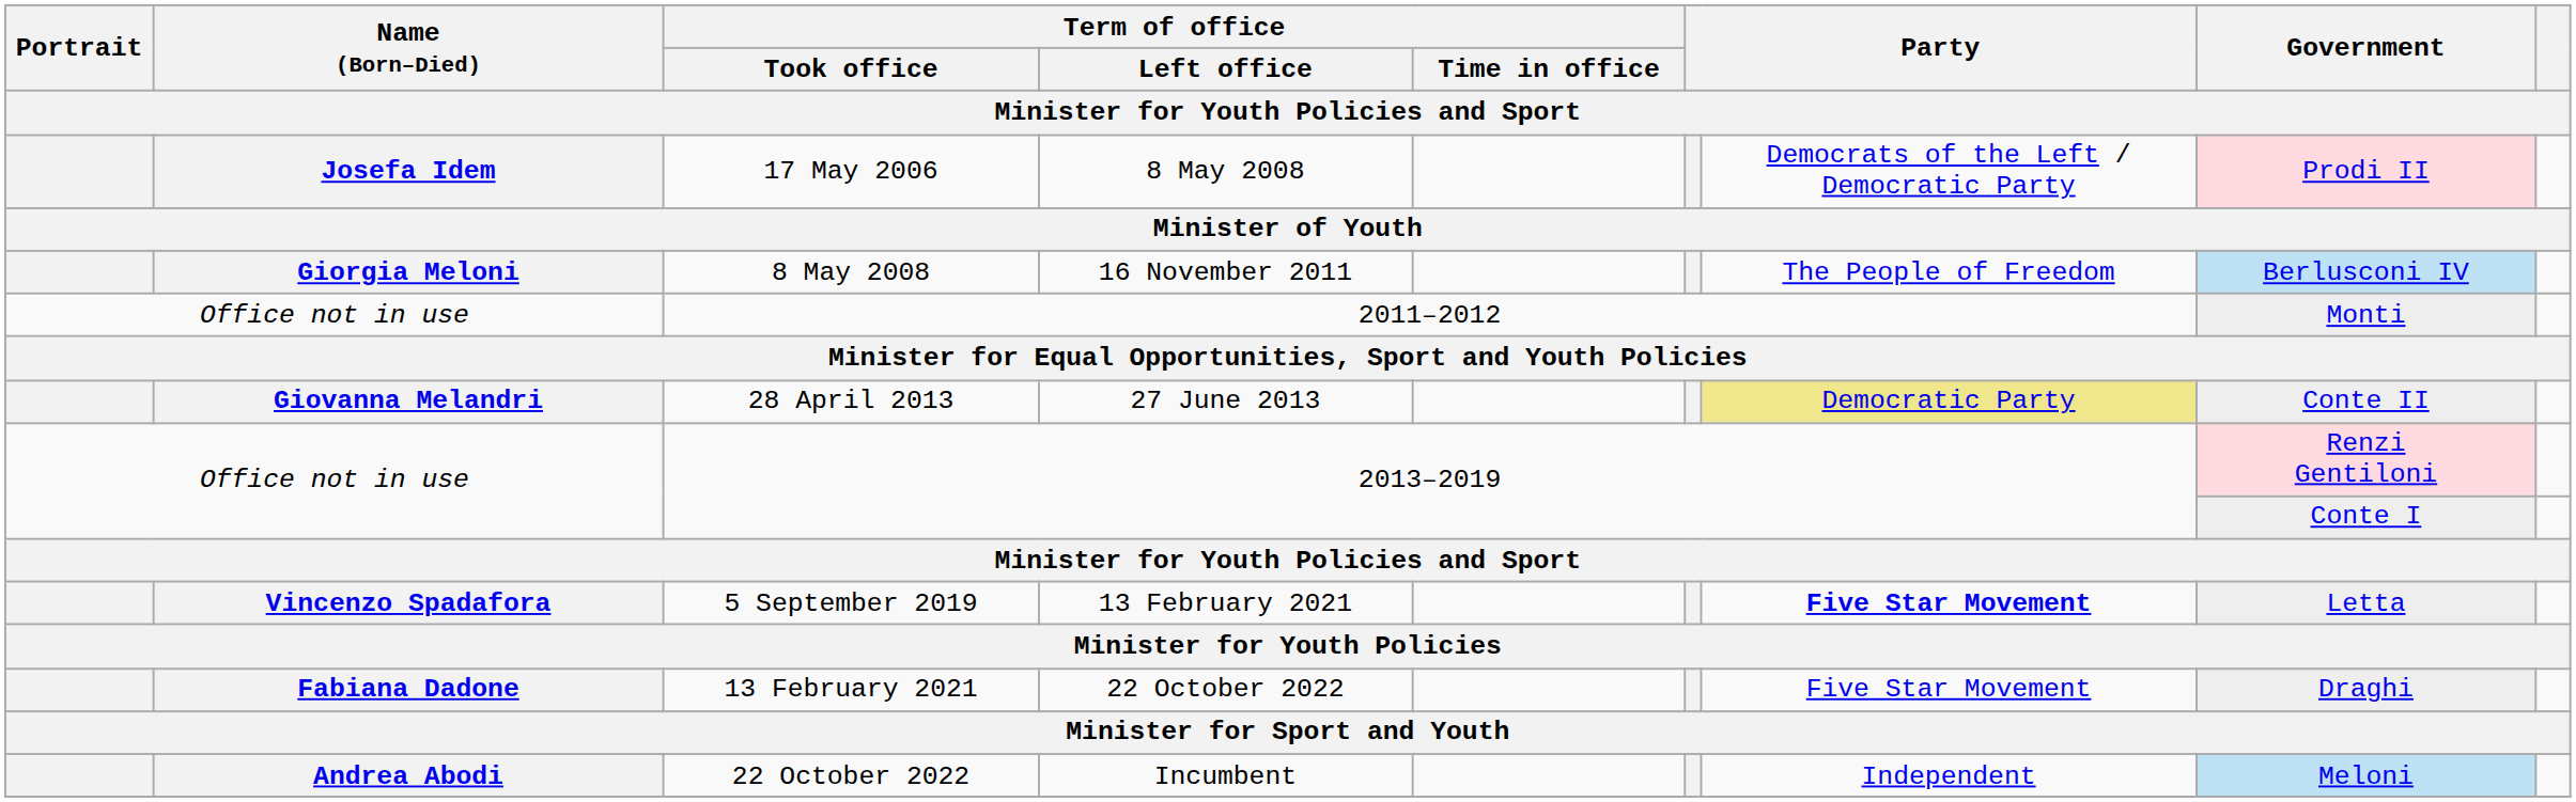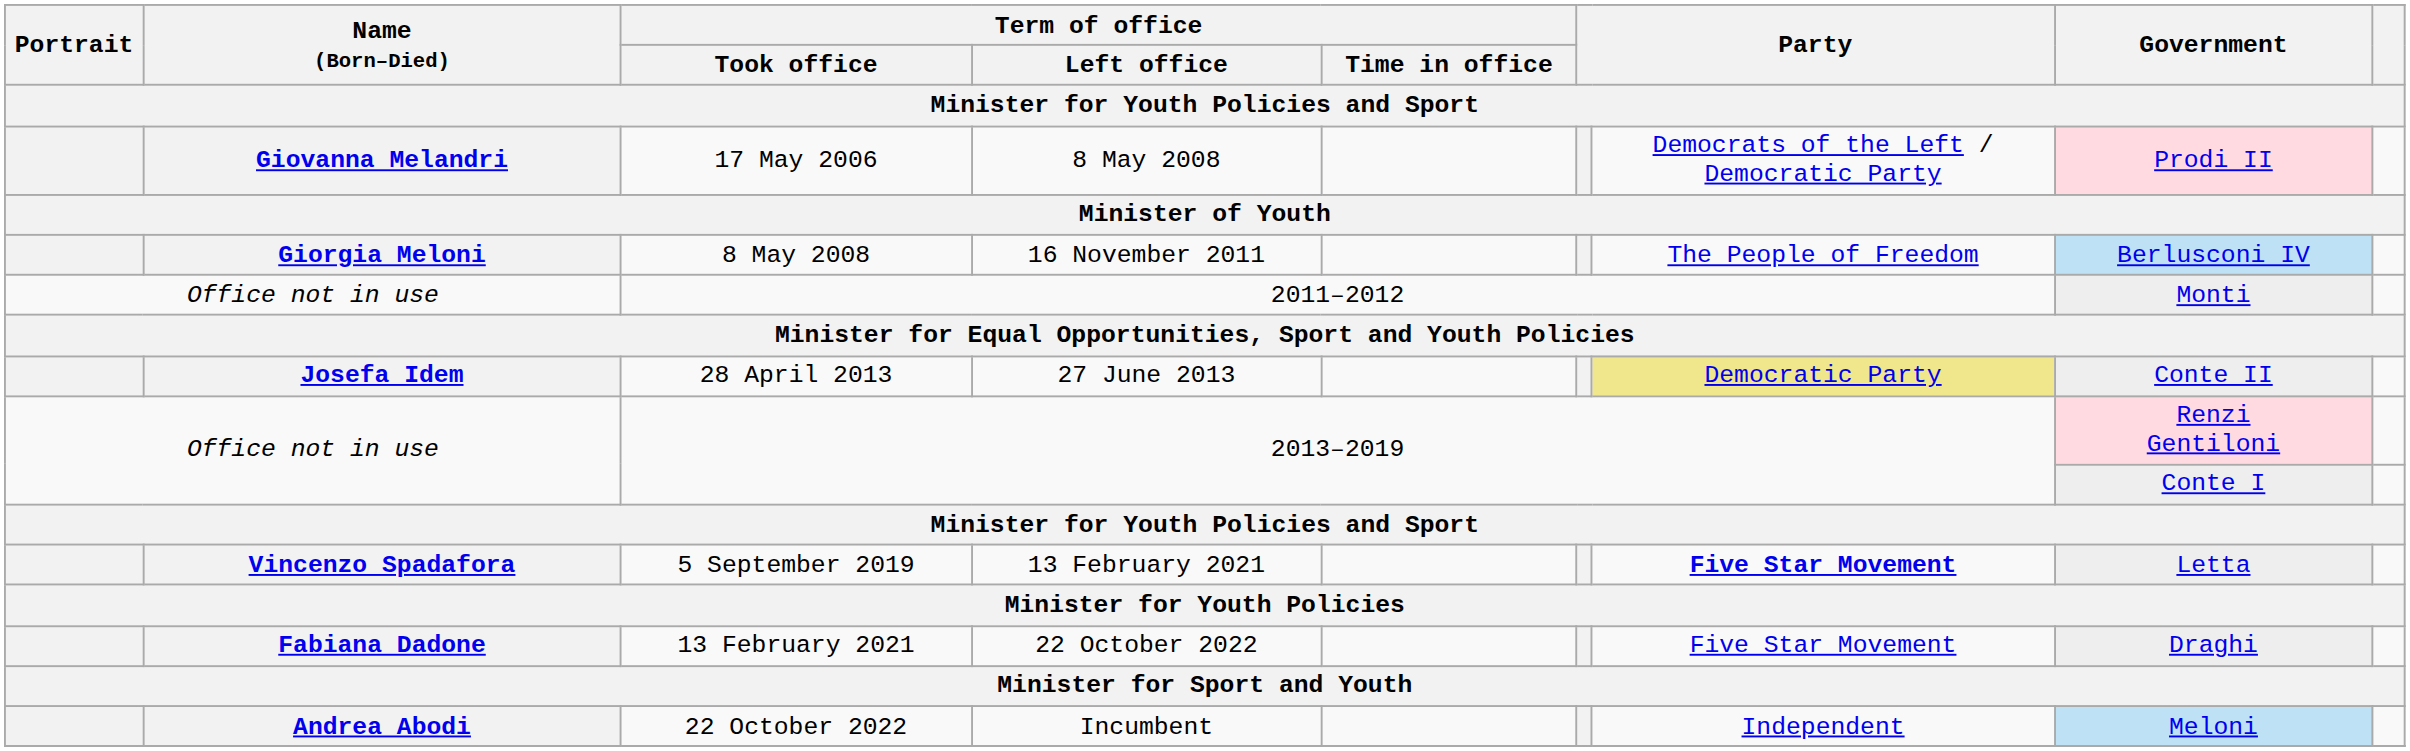17 May 2006 | Name (Born–Died): Josefa Idem -> Giovanna Melandri
28 April 2013 | Name (Born–Died): Giovanna Melandri -> Josefa Idem
